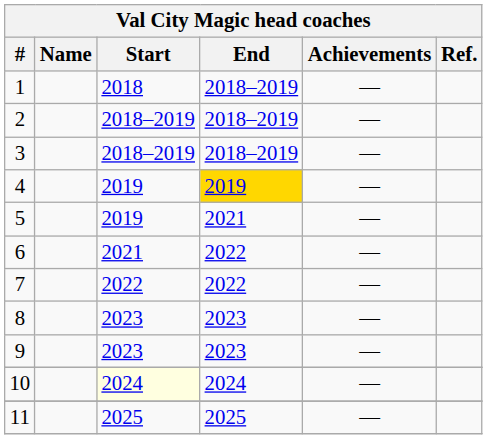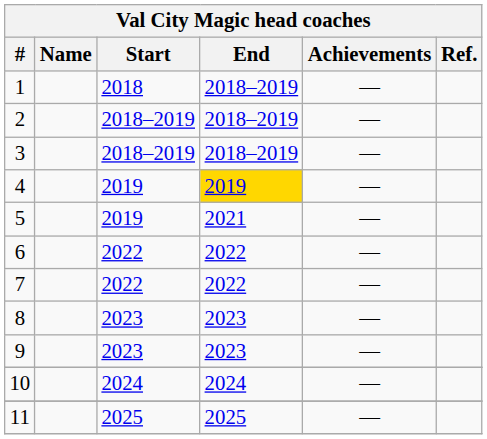6 | Start: 2021 -> 2022
10 | Start: lightyellow background -> no background
